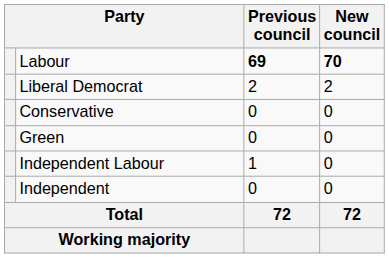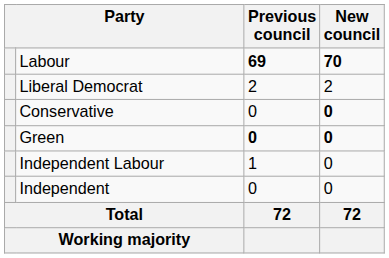Conservative | New council: normal -> bold
Green | Previous council: normal -> bold
Green | New council: normal -> bold
